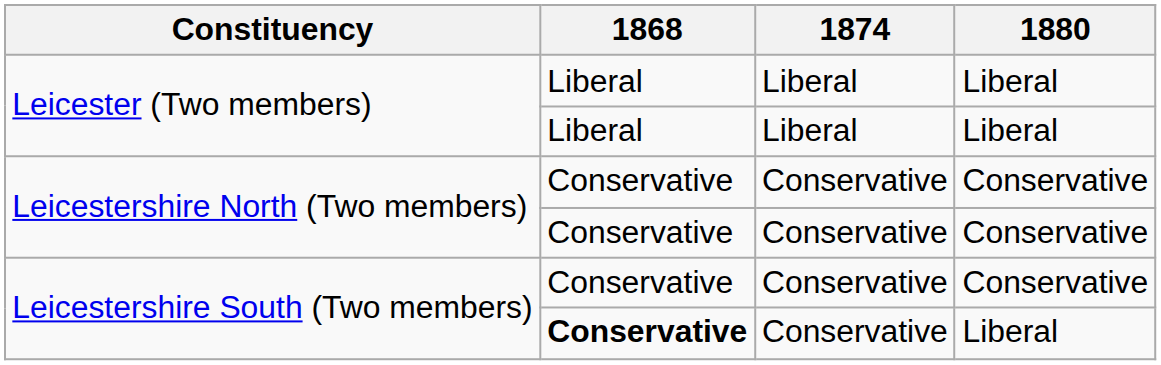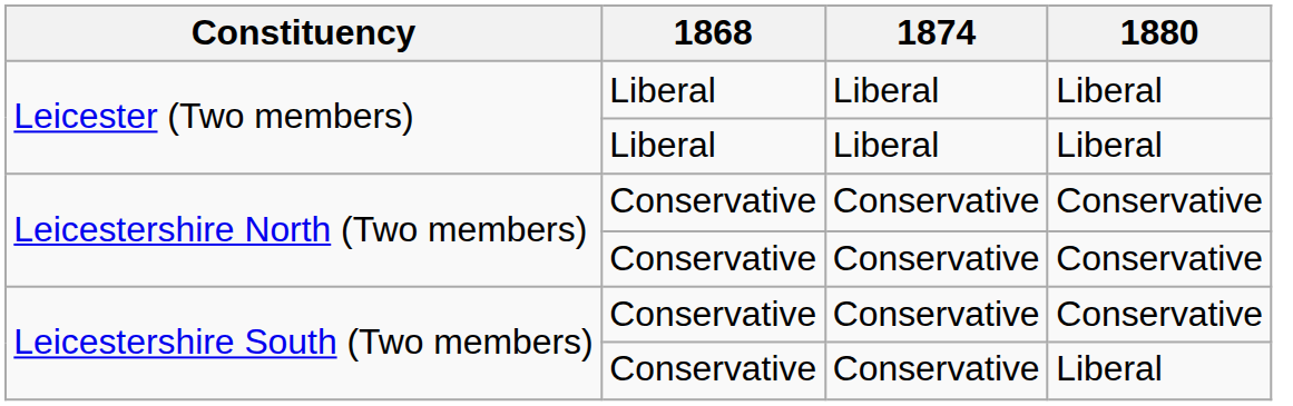Leicestershire South (Two members) / Liberal | 1868: bold -> normal
